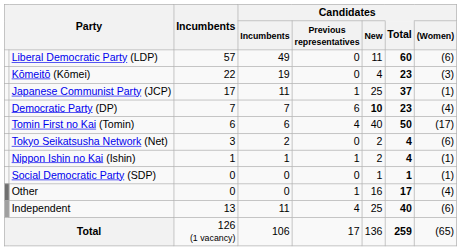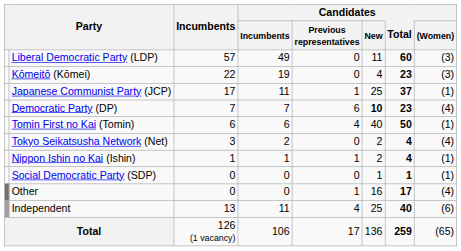Liberal Democratic Party (LDP) | Candidates / (Women): (6) -> (3)
Tomin First no Kai (Tomin) | Candidates / (Women): (17) -> (1)
Tokyo Seikatsusha Network (Net) | Candidates / (Women): (6) -> (4)
